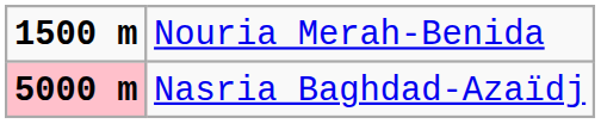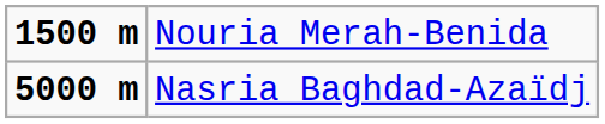Nasria Baghdad-Azaïdj | column 1: pink background -> no background
